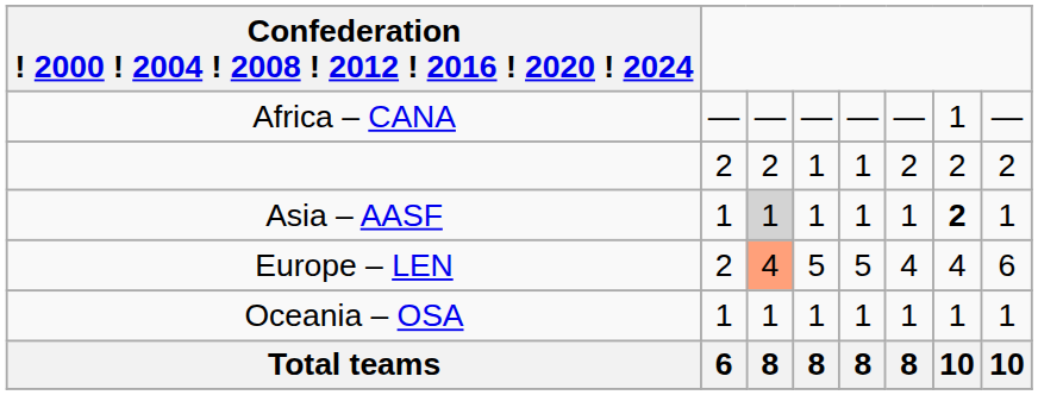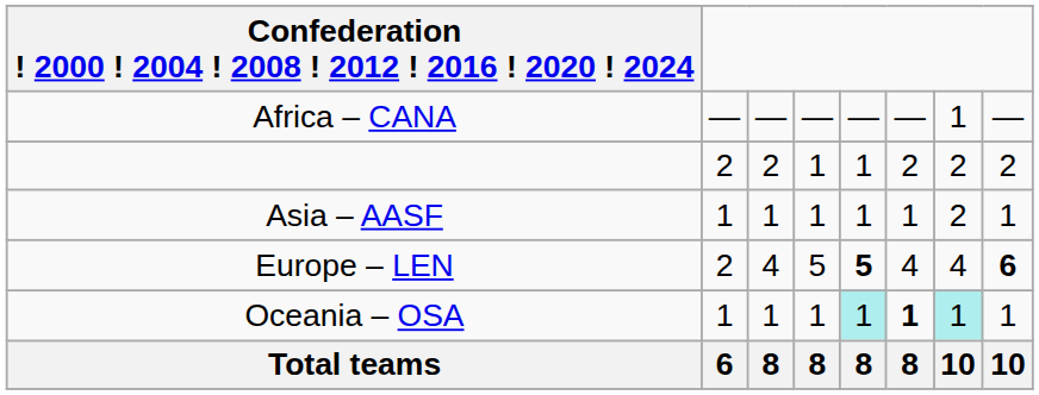Asia – AASF | column 3: lightgrey background -> no background
Asia – AASF | column 7: bold -> normal
Europe – LEN | column 3: lightsalmon background -> no background
Europe – LEN | column 5: normal -> bold
Europe – LEN | column 8: normal -> bold
Oceania – OSA | column 5: no background -> paleturquoise background
Oceania – OSA | column 6: normal -> bold
Oceania – OSA | column 7: no background -> paleturquoise background
